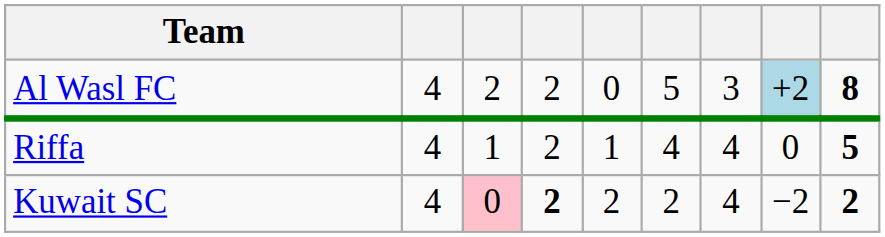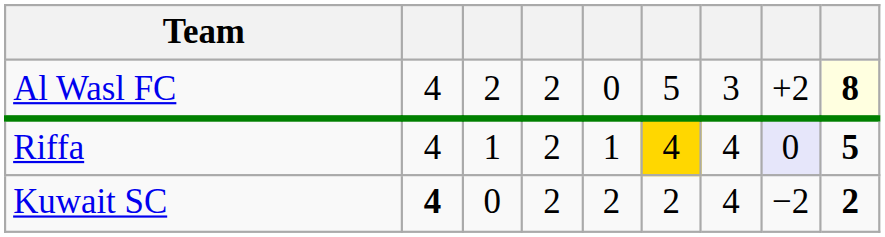Al Wasl FC | column 8: lightblue background -> no background
Al Wasl FC | column 9: no background -> lightyellow background
Riffa | column 6: no background -> gold background
Riffa | column 8: no background -> lavender background
Kuwait SC | column 2: normal -> bold
Kuwait SC | column 3: pink background -> no background
Kuwait SC | column 4: bold -> normal
